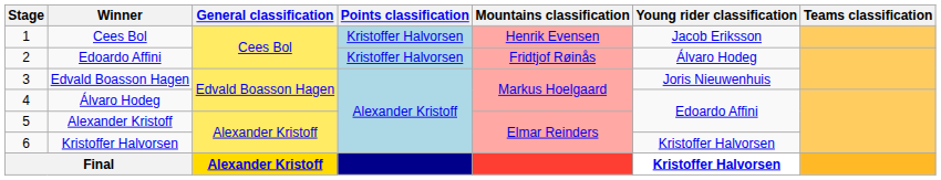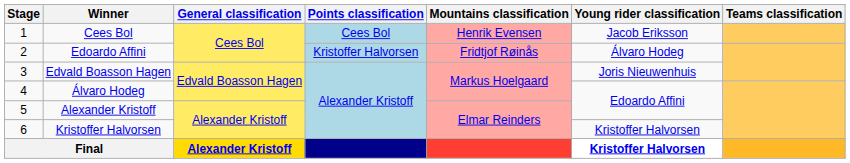row 2 | Points classification: Kristoffer Halvorsen -> Cees Bol
